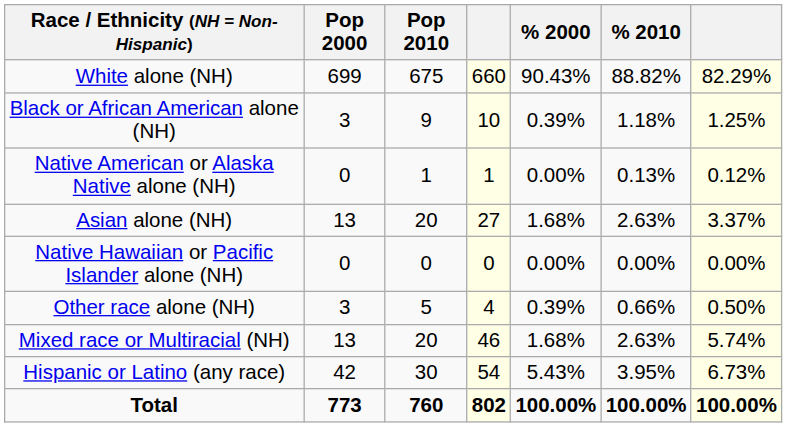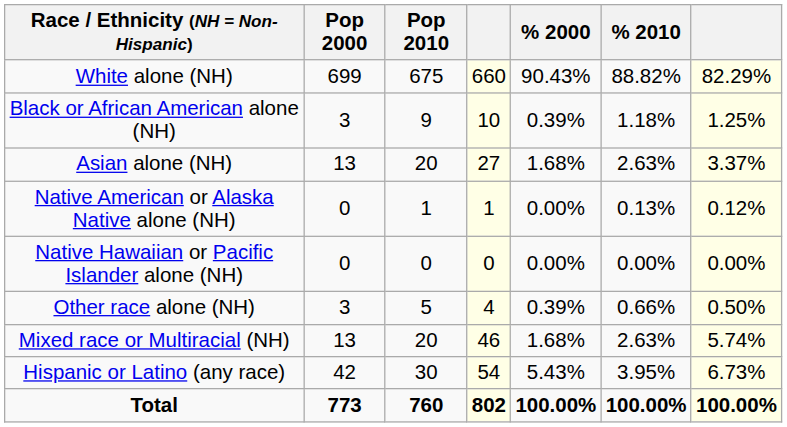rows swapped: Native American or Alaska Native alone (NH) <-> Asian alone (NH)
